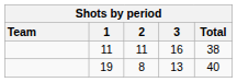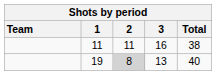19 | 2: no background -> lightgrey background
